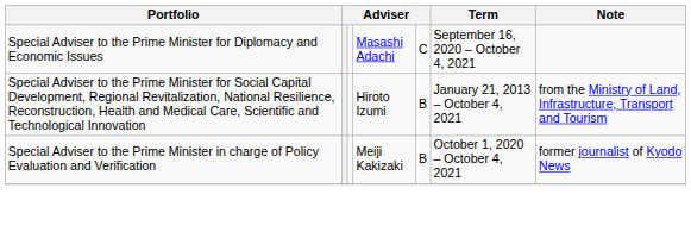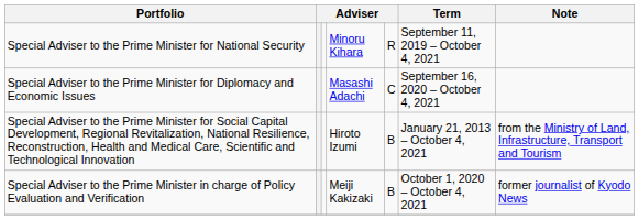+ row: Special Adviser to the Prime Minister for National Security | Minoru Kihara | R | September 11, 2019 – October 4, 2021
